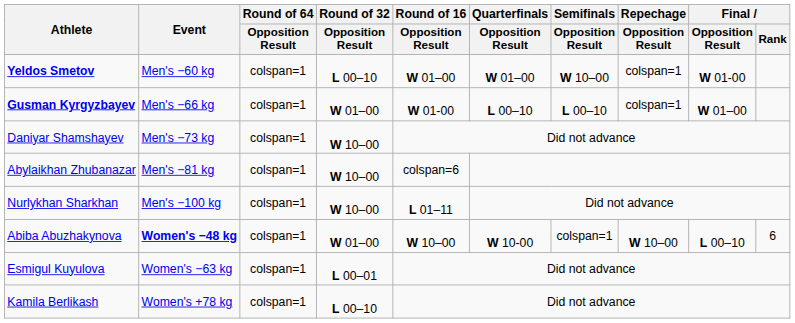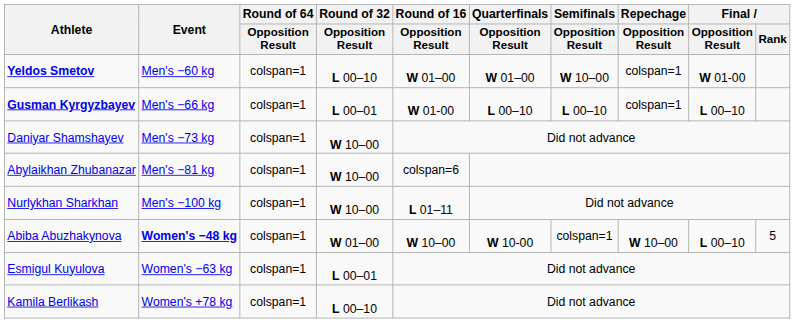Gusman Kyrgyzbayev | Round of 32 / Opposition Result: W 01–00 -> L 00–01
Gusman Kyrgyzbayev | Final / Opposition Result: W 01–00 -> L 00–10
Abiba Abuzhakynova | Final / Rank: 6 -> 5
